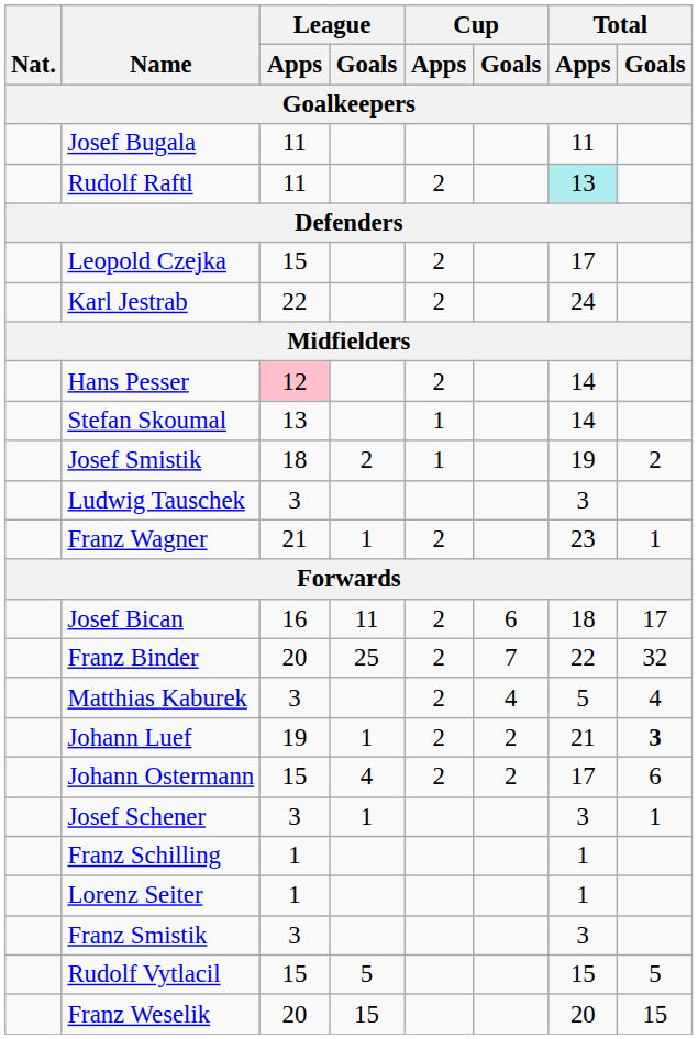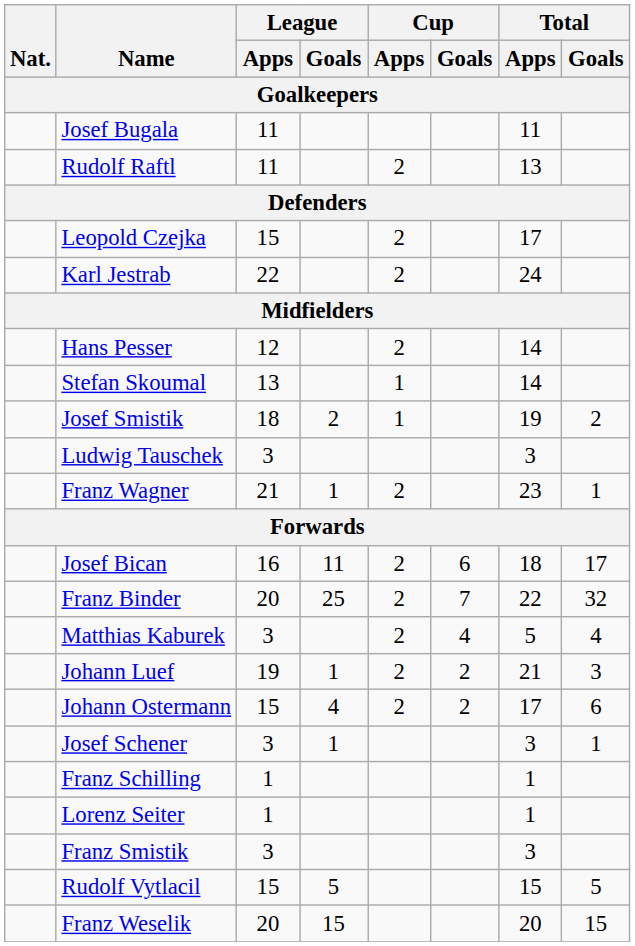Rudolf Raftl | Total / Apps: paleturquoise background -> no background
Hans Pesser | League / Apps: pink background -> no background
Johann Luef | Total / Goals: bold -> normal
